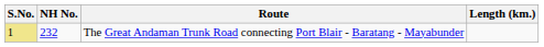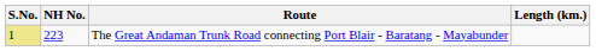row 2 | NH No.: 232 -> 223
